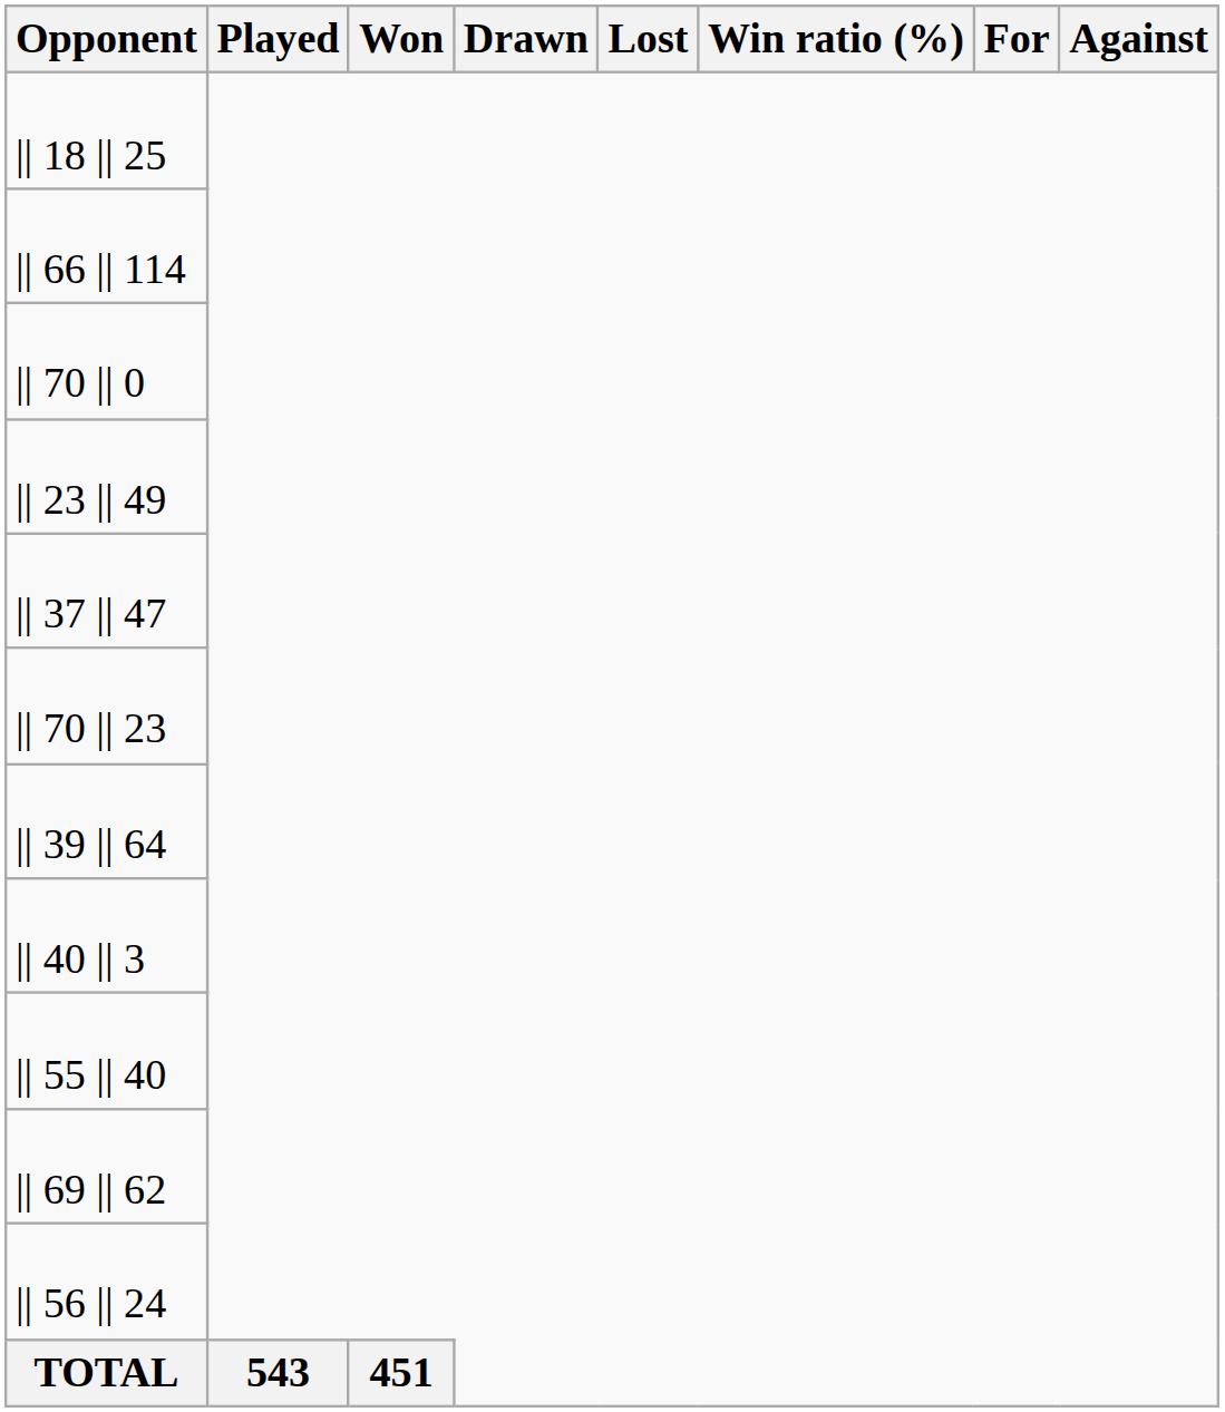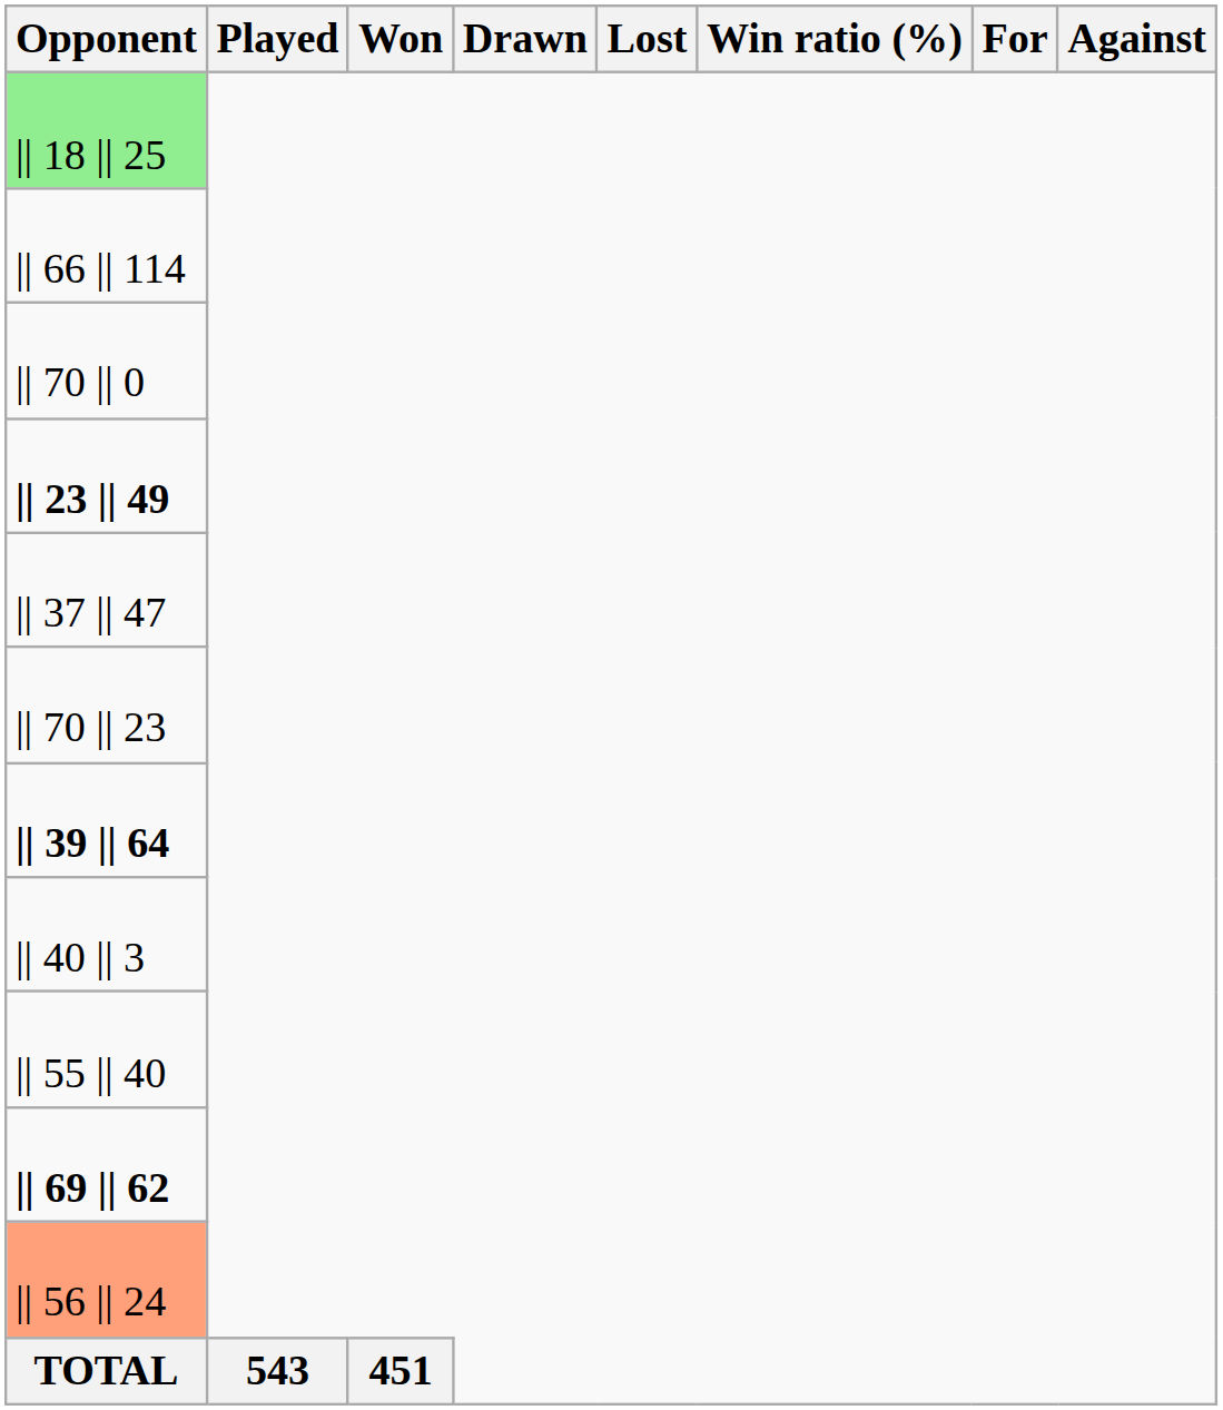|| 18 || 25 | Opponent: no background -> lightgreen background
|| 23 || 49 | Opponent: normal -> bold
|| 39 || 64 | Opponent: normal -> bold
|| 69 || 62 | Opponent: normal -> bold
|| 56 || 24 | Opponent: no background -> lightsalmon background
